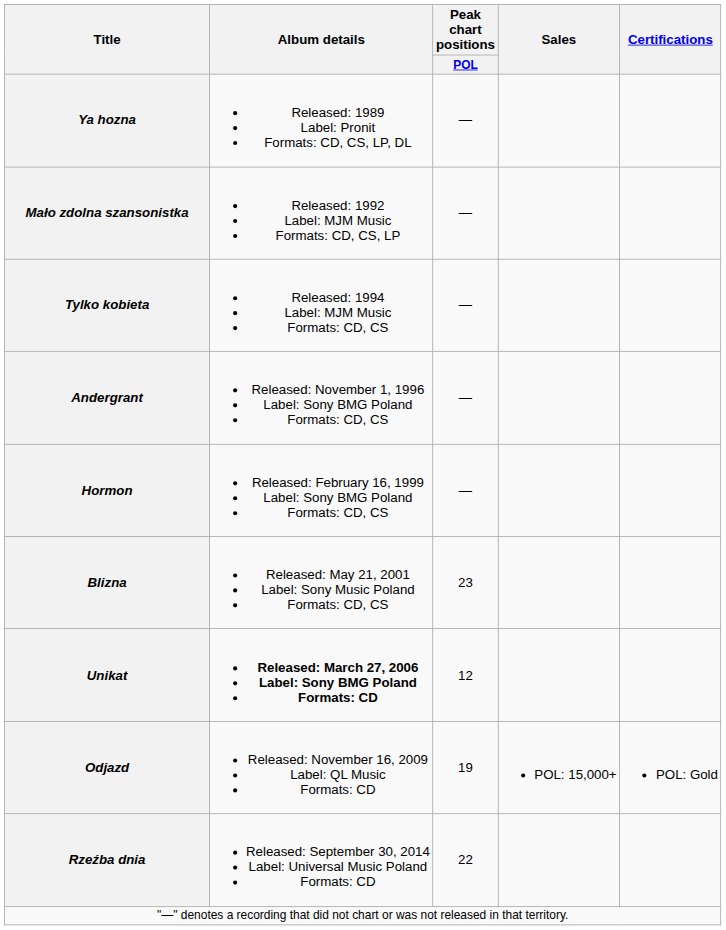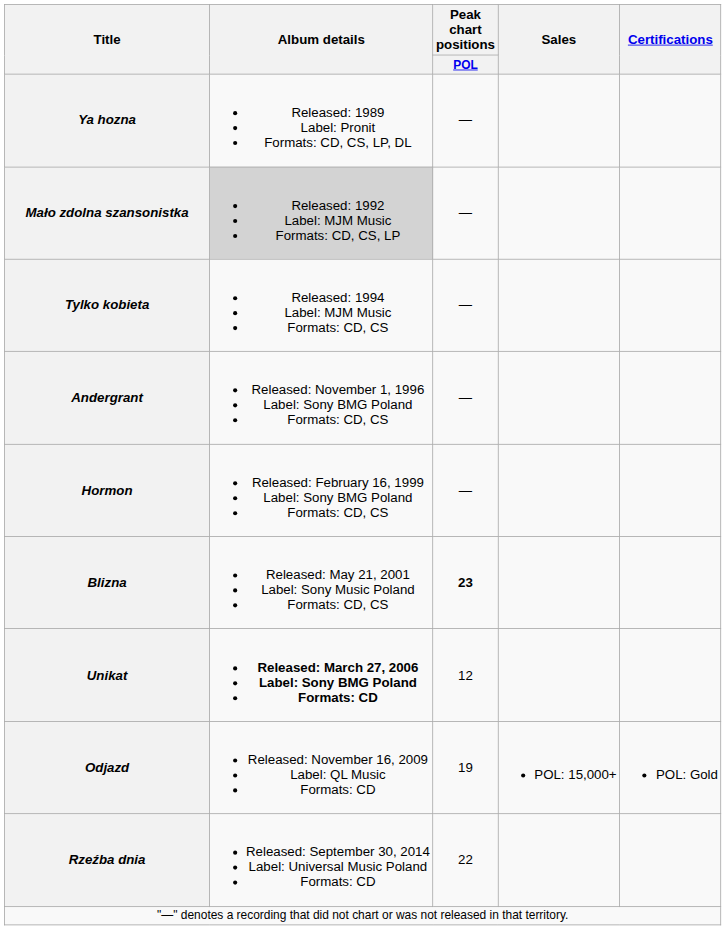Mało zdolna szansonistka | Album details: no background -> lightgrey background
Blizna | Peak chart positions / POL: normal -> bold
